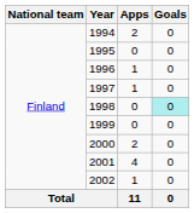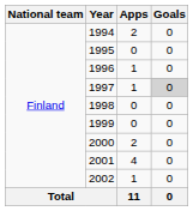1997 | Goals: no background -> lightgrey background
1998 | Goals: paleturquoise background -> no background
